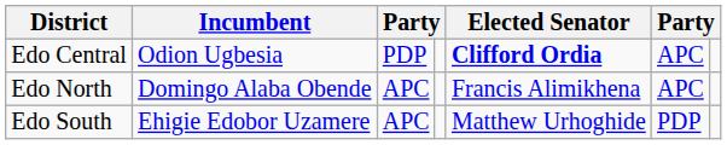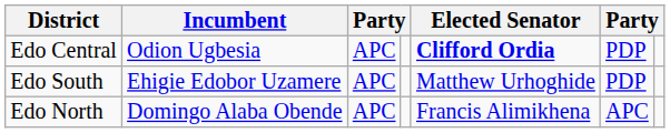Edo Central | column 3: PDP -> APC
Edo Central | column 6: APC -> PDP
rows swapped: Edo South <-> Edo North
